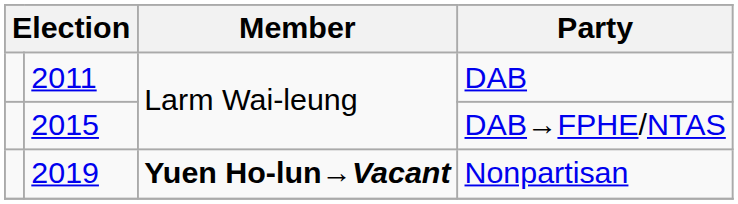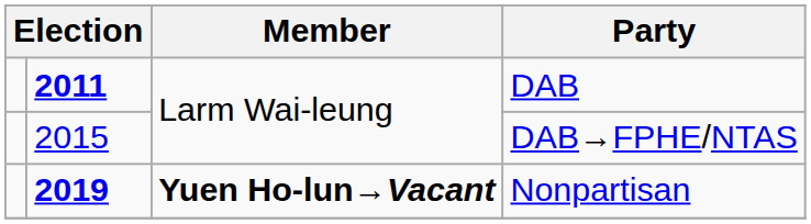DAB | column 2: normal -> bold
Nonpartisan | column 2: normal -> bold
